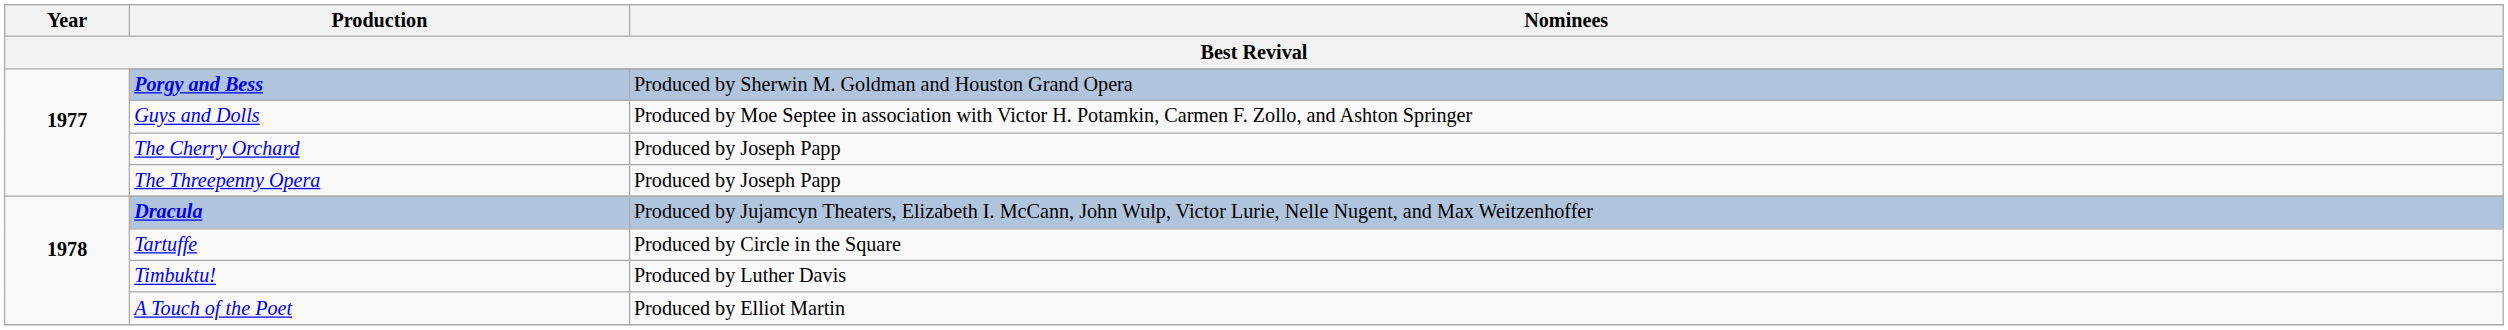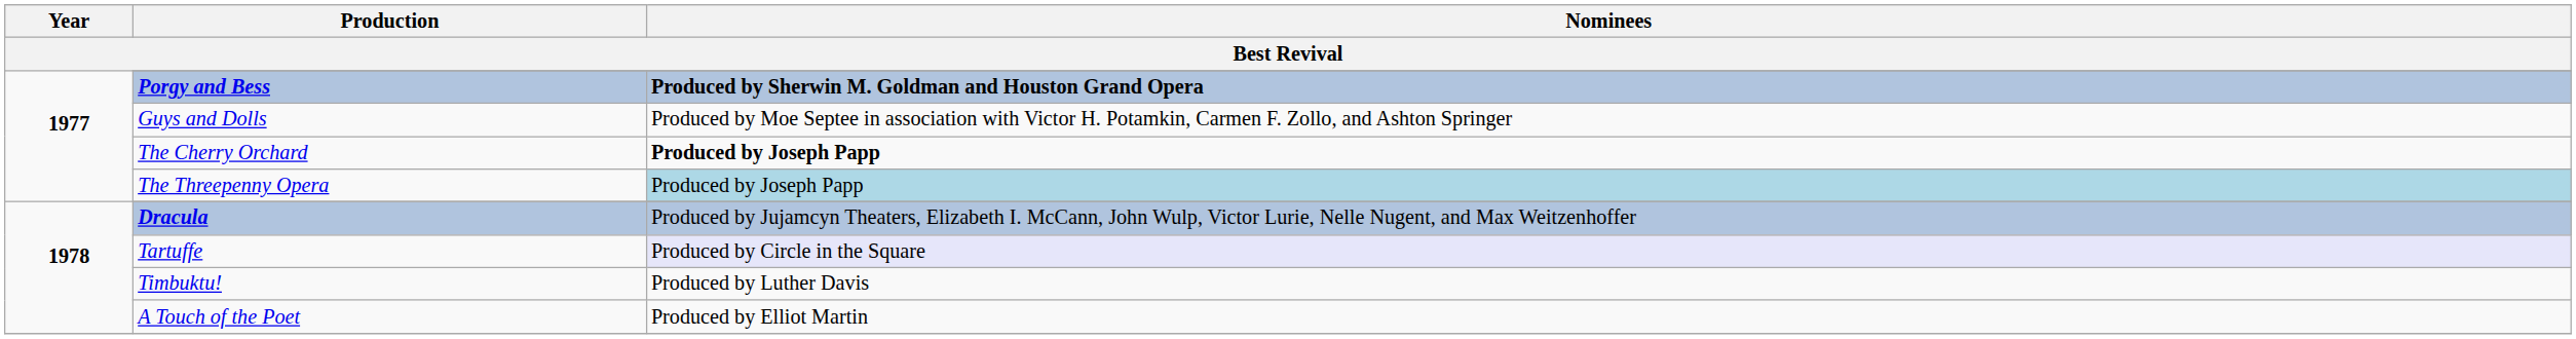Porgy and Bess | Nominees: normal -> bold
The Cherry Orchard | Nominees: normal -> bold
The Threepenny Opera | Nominees: no background -> lightblue background
Tartuffe | Nominees: no background -> lavender background
